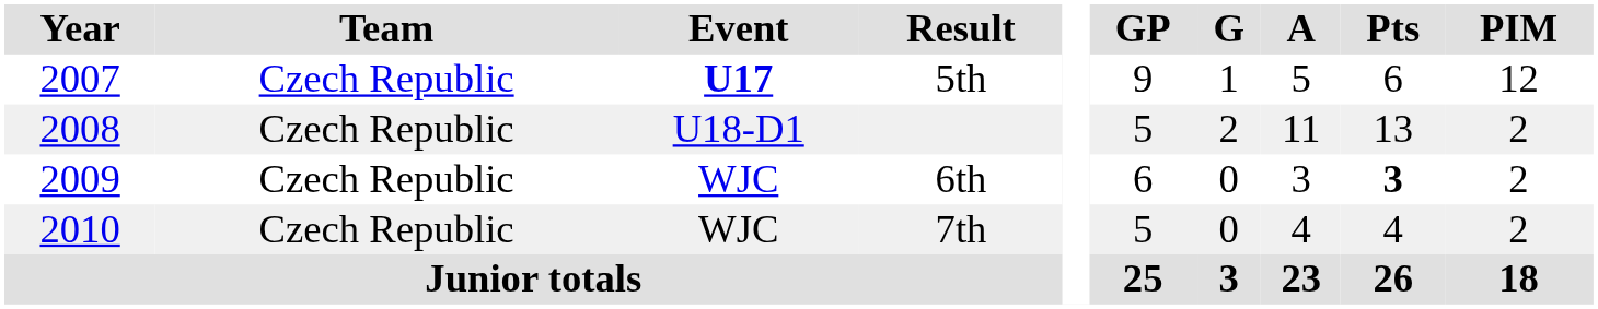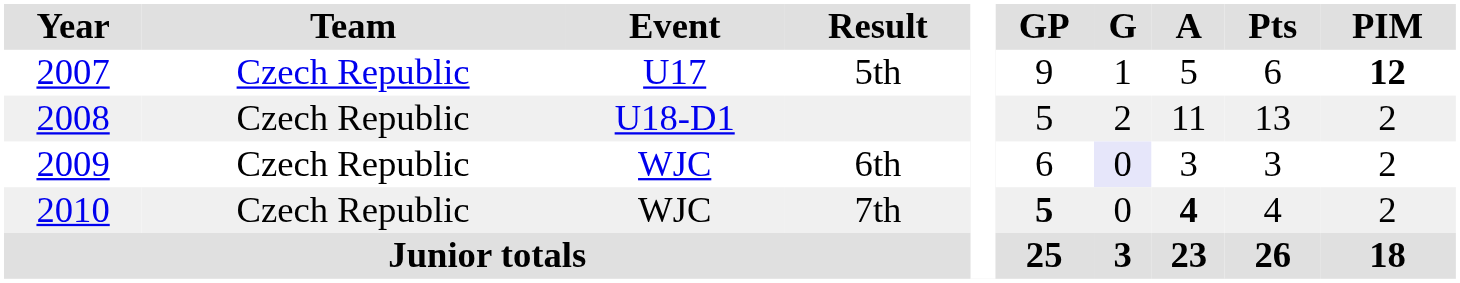5th | Event: bold -> normal
5th | PIM: normal -> bold
6th | G: no background -> lavender background
6th | Pts: bold -> normal
7th | GP: normal -> bold
7th | A: normal -> bold
